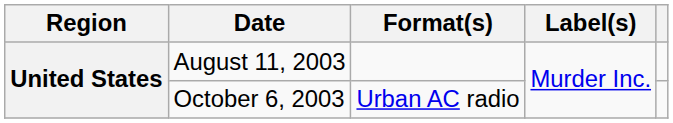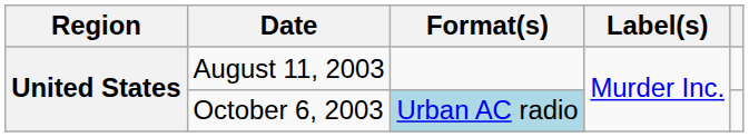October 6, 2003 | Format(s): no background -> lightblue background
